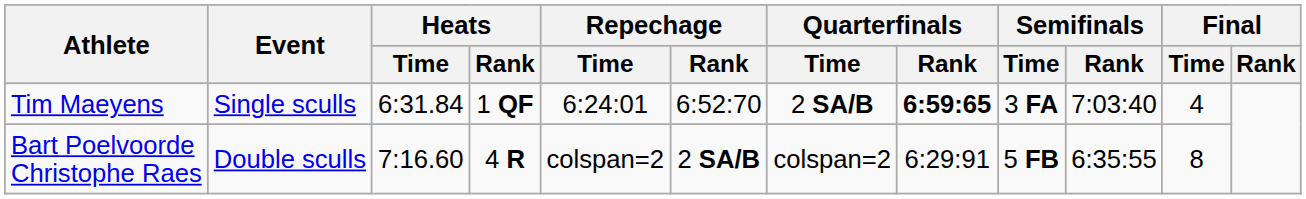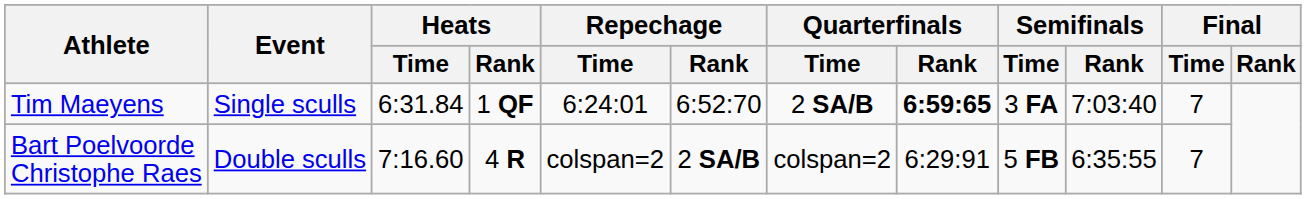Tim Maeyens | Final / Time: 4 -> 7
Bart Poelvoorde Christophe Raes | Final / Time: 8 -> 7
